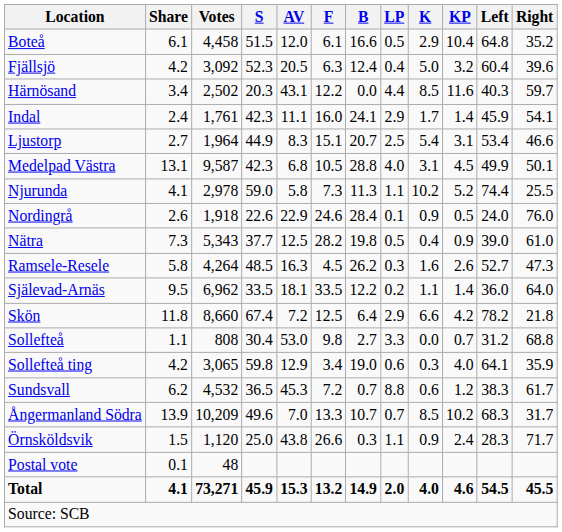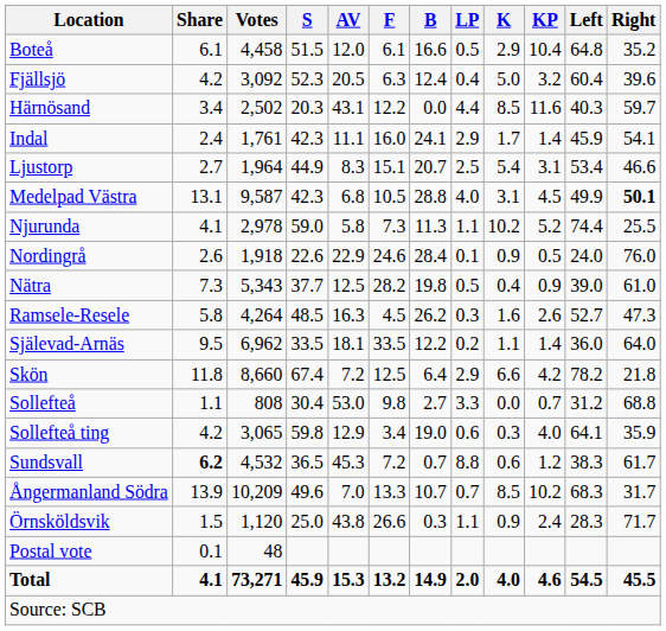Medelpad Västra | Right: normal -> bold
Sundsvall | Share: normal -> bold
